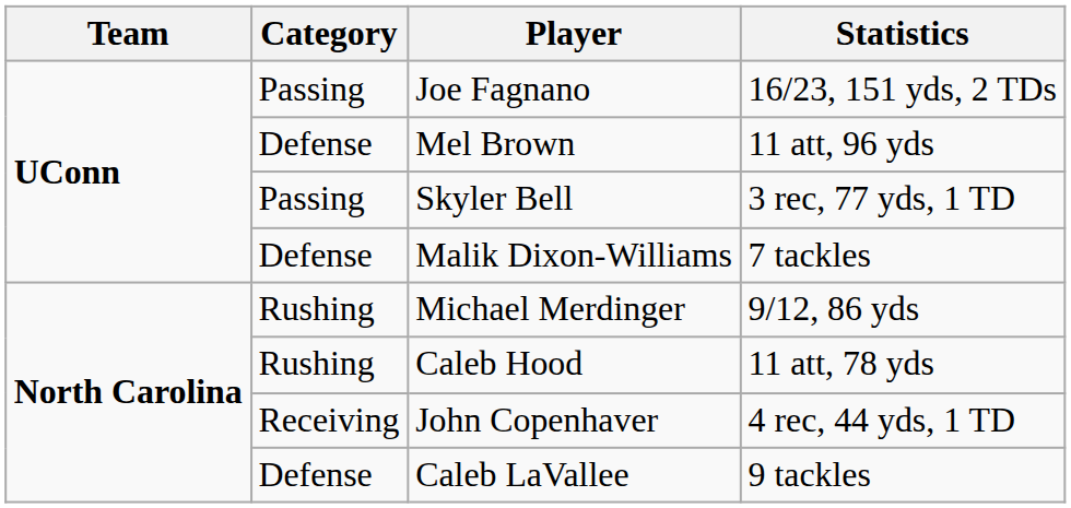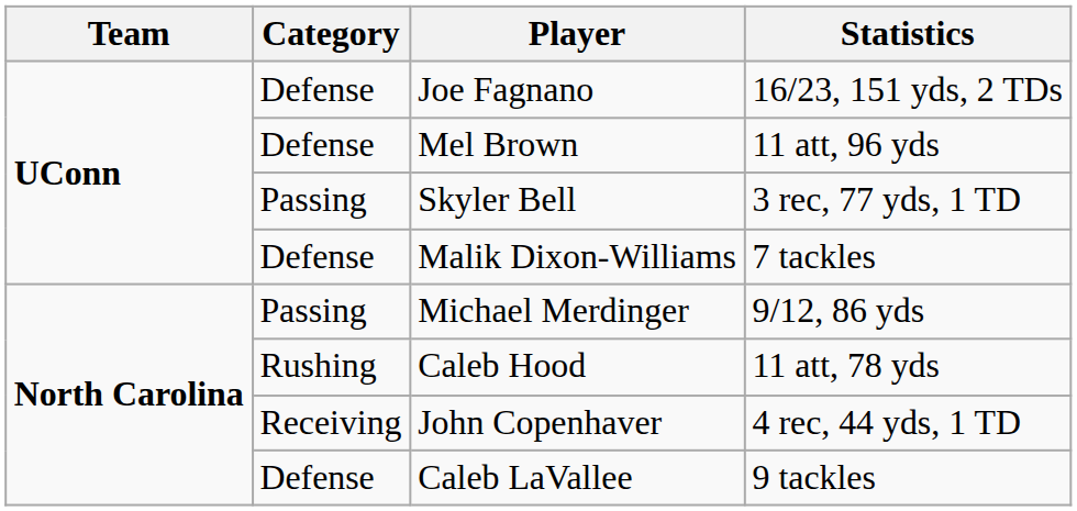Joe Fagnano | Category: Passing -> Defense
Michael Merdinger | Category: Rushing -> Passing
